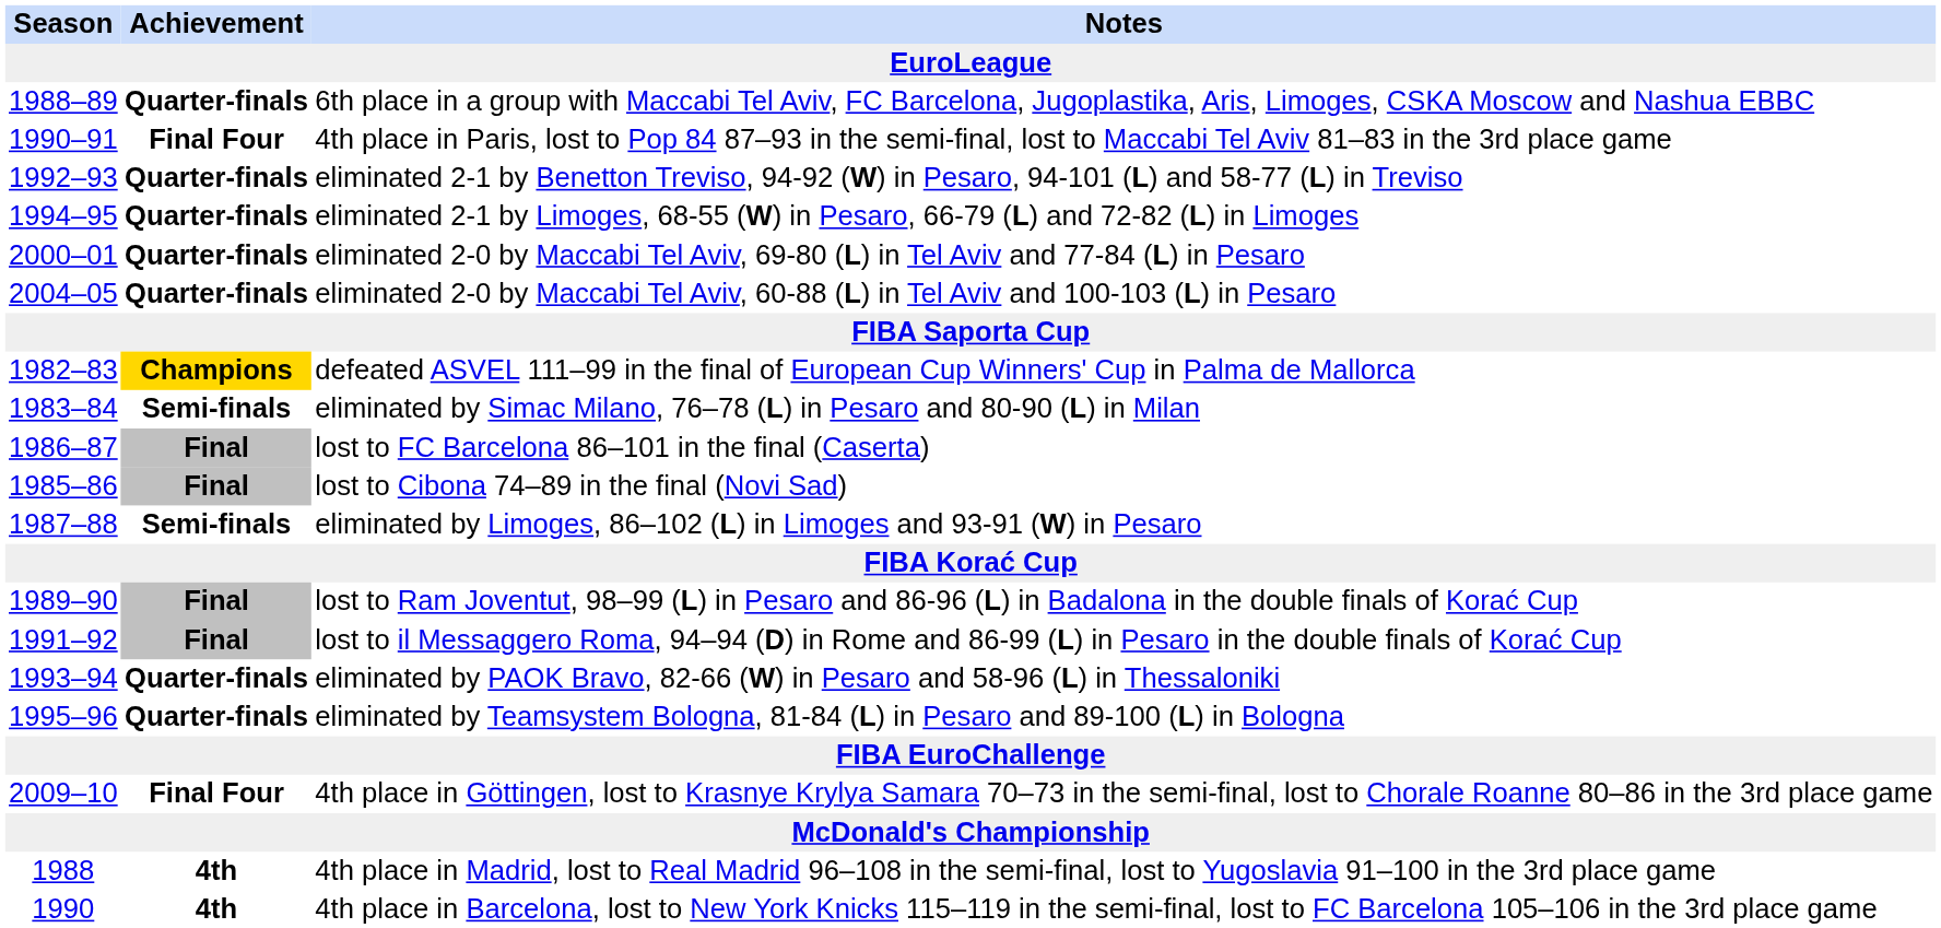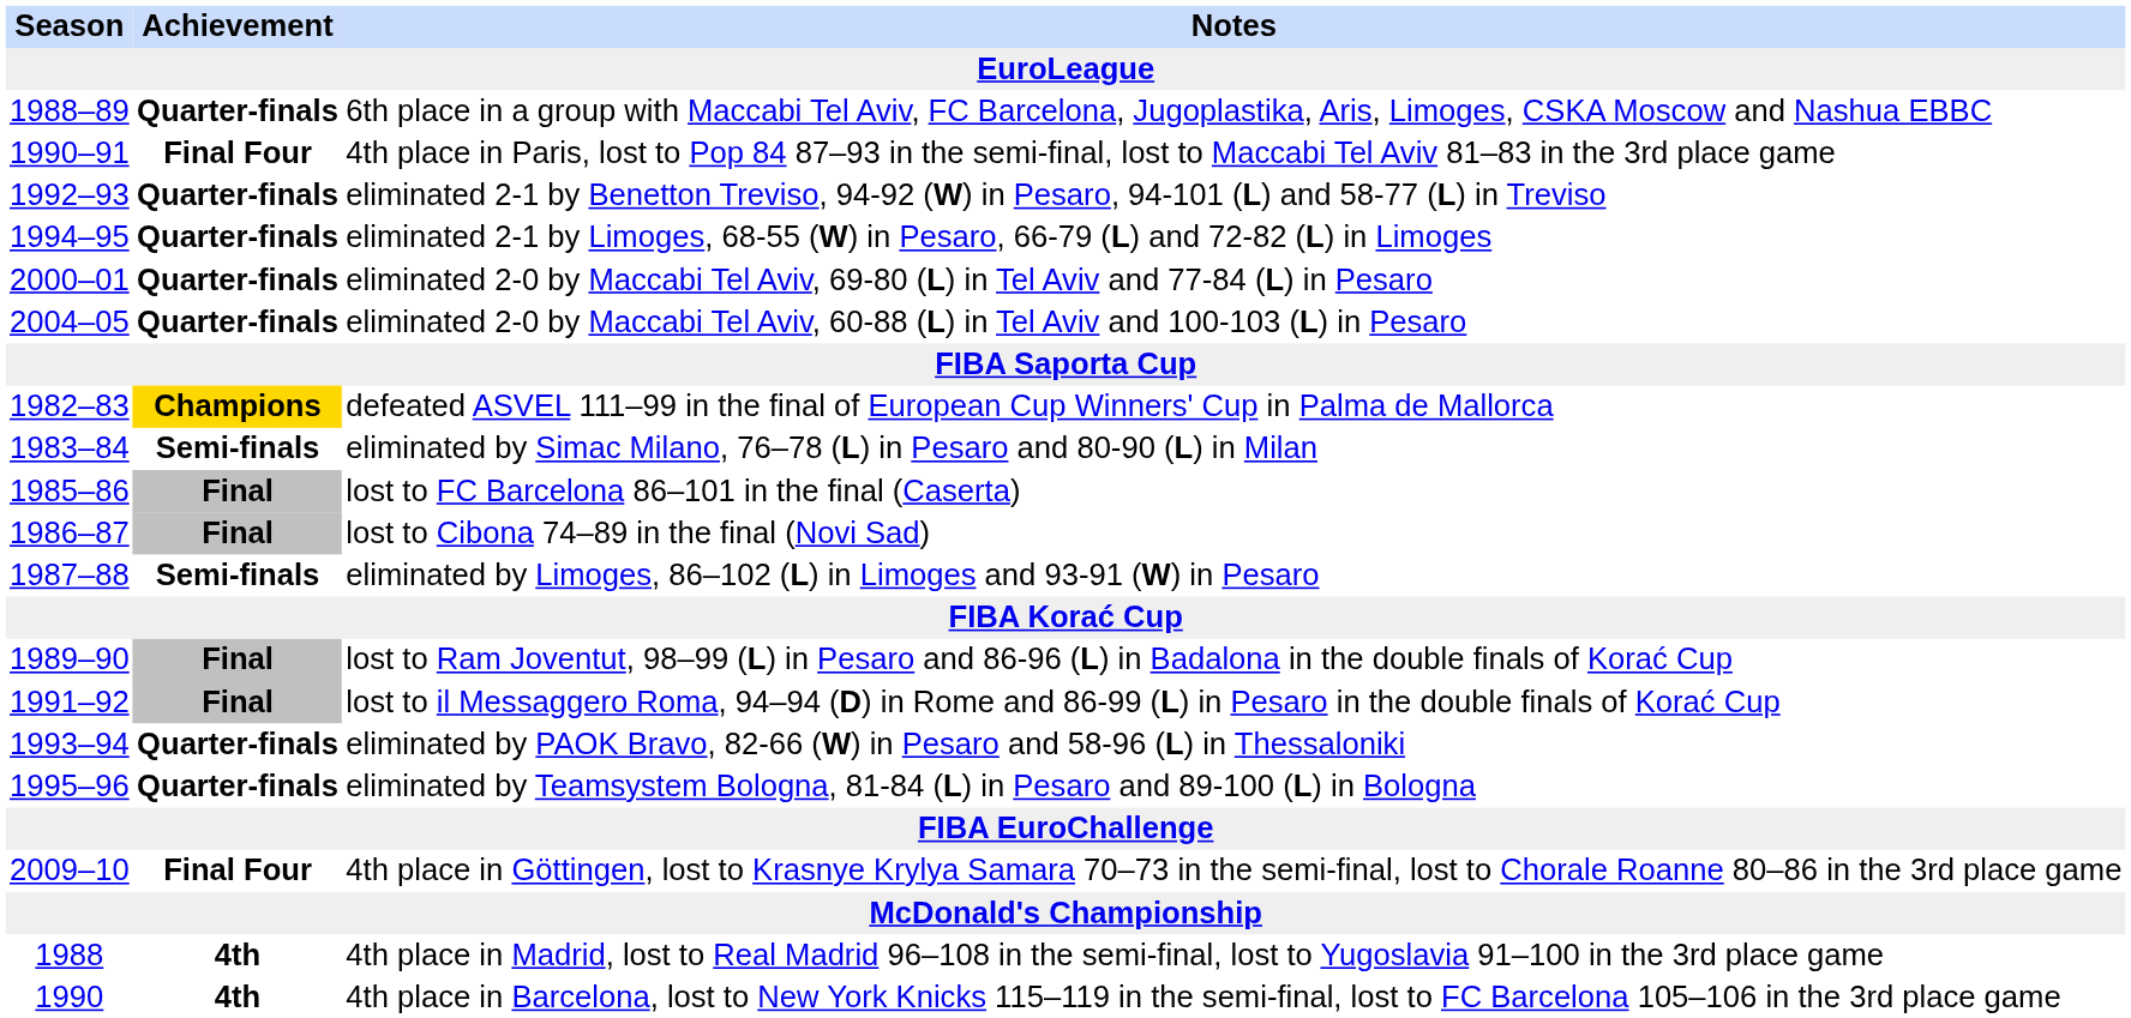lost to FC Barcelona 86–101 in the final (Caserta) | Season: 1986–87 -> 1985–86
lost to Cibona 74–89 in the final (Novi Sad) | Season: 1985–86 -> 1986–87
